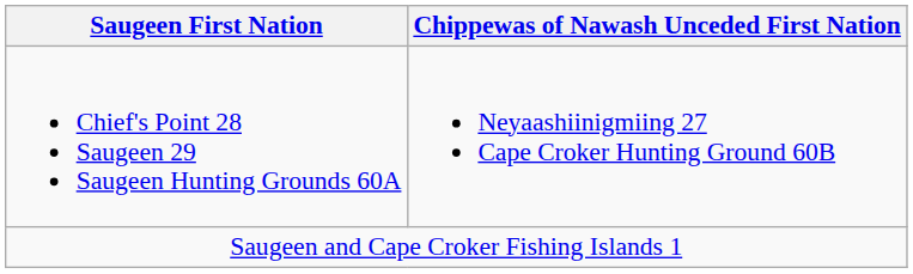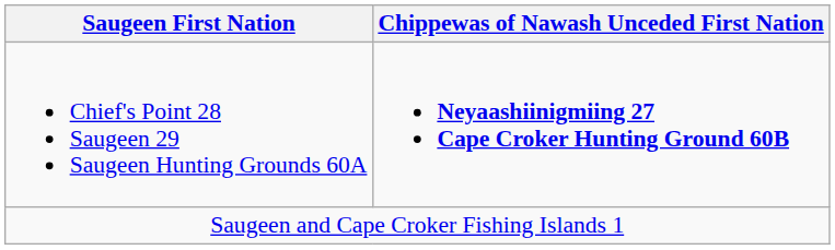Chief's Point 28 Saugeen 29 Saugeen Hunting Grounds 60A | Chippewas of Nawash Unceded First Nation: normal -> bold
